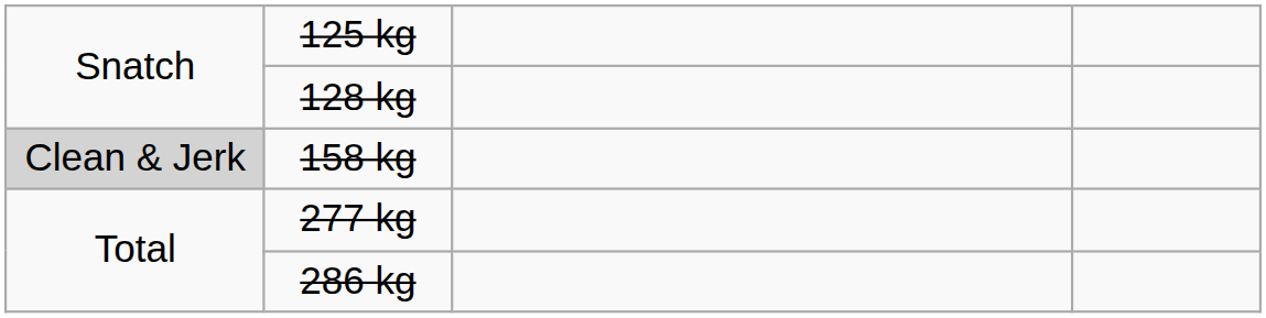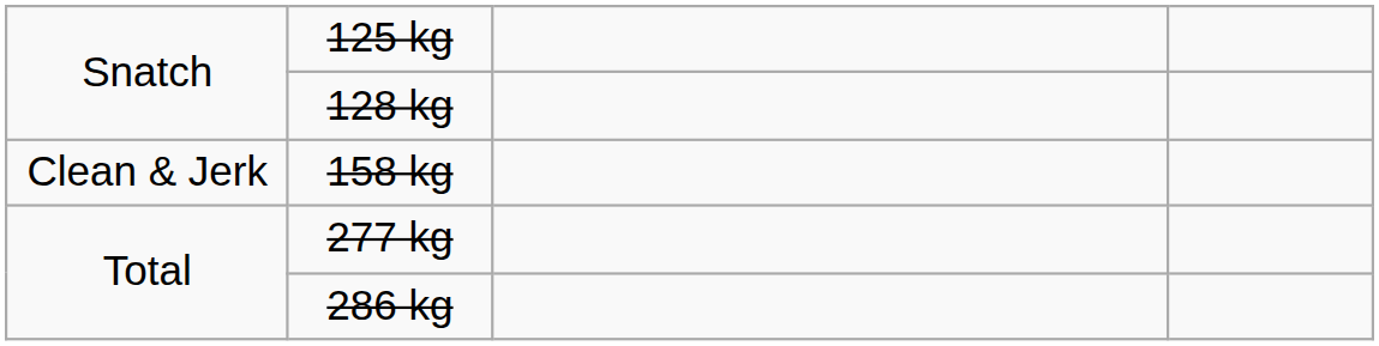158 kg | column 1: lightgrey background -> no background
